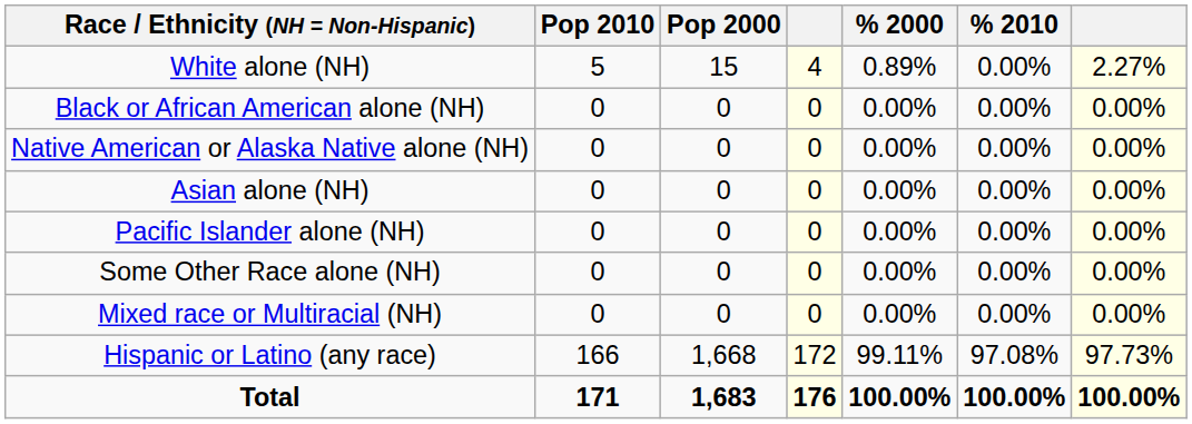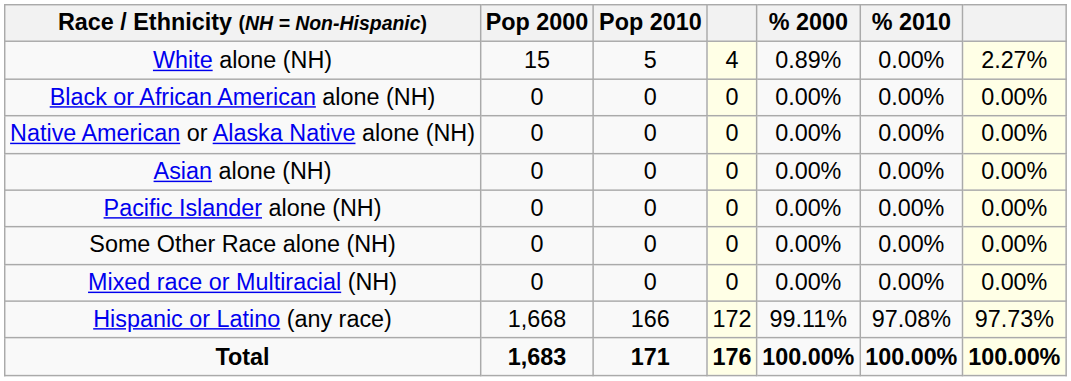columns swapped: Pop 2000 <-> Pop 2010
